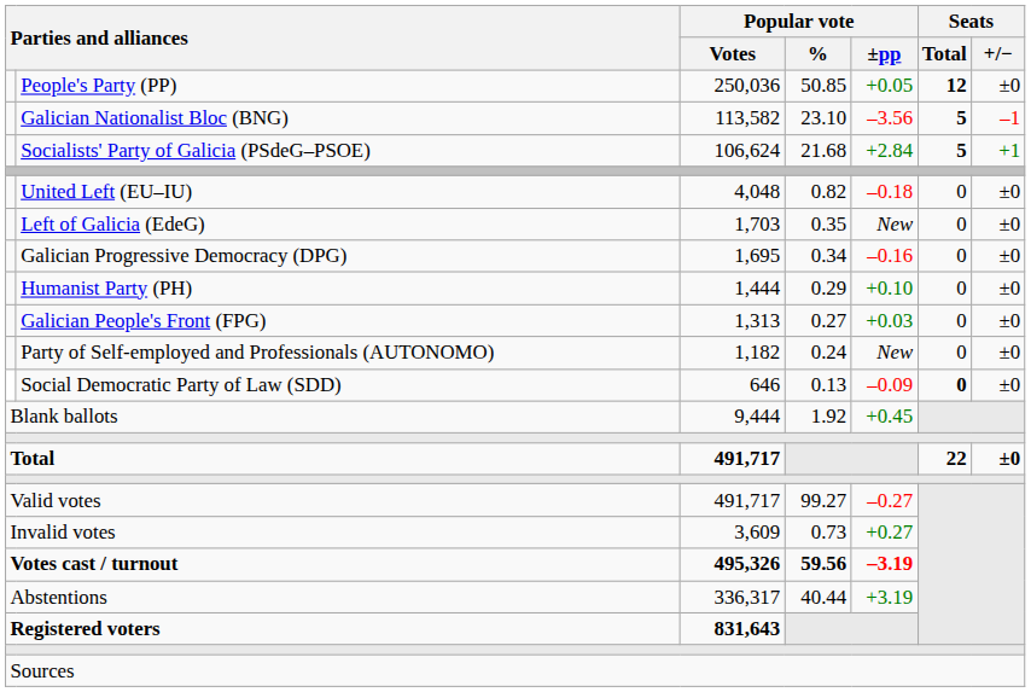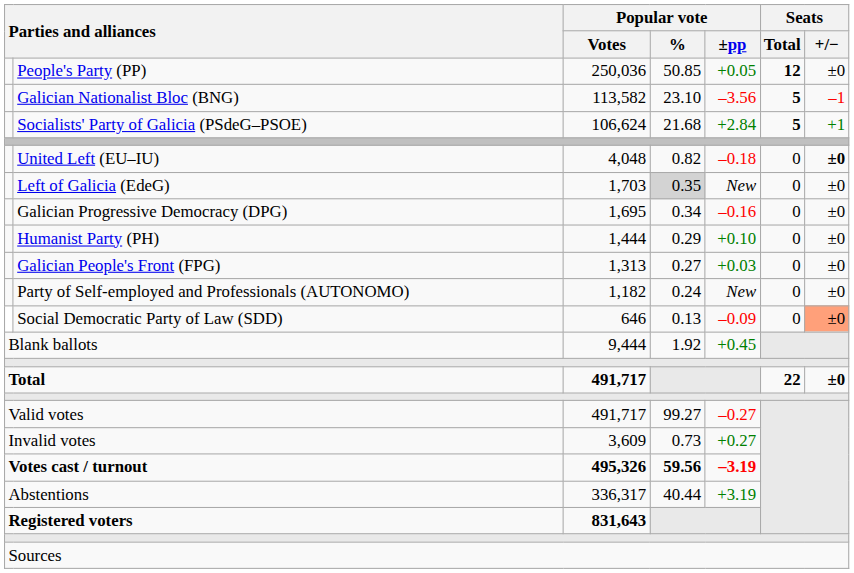United Left (EU–IU) | Seats / +/−: normal -> bold
Left of Galicia (EdeG) | Popular vote / %: no background -> lightgrey background
Social Democratic Party of Law (SDD) | Seats / Total: bold -> normal
Social Democratic Party of Law (SDD) | Seats / +/−: no background -> lightsalmon background
